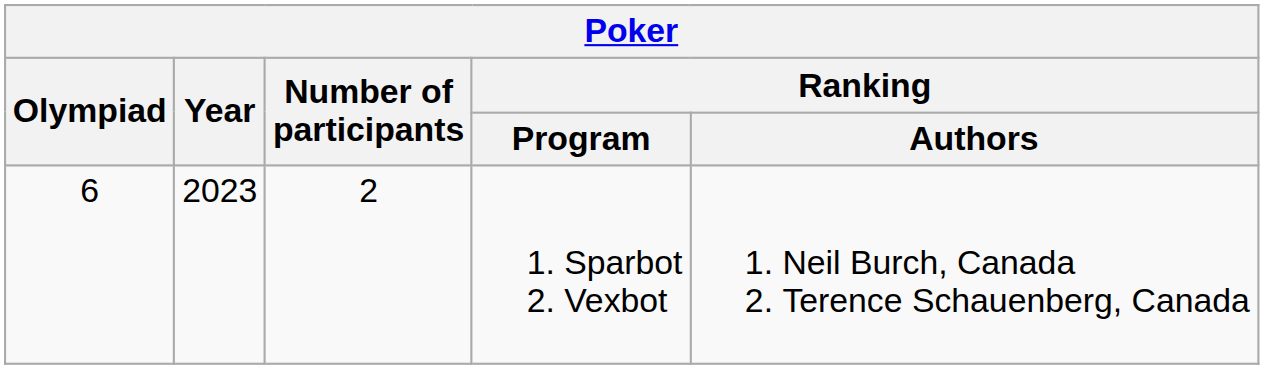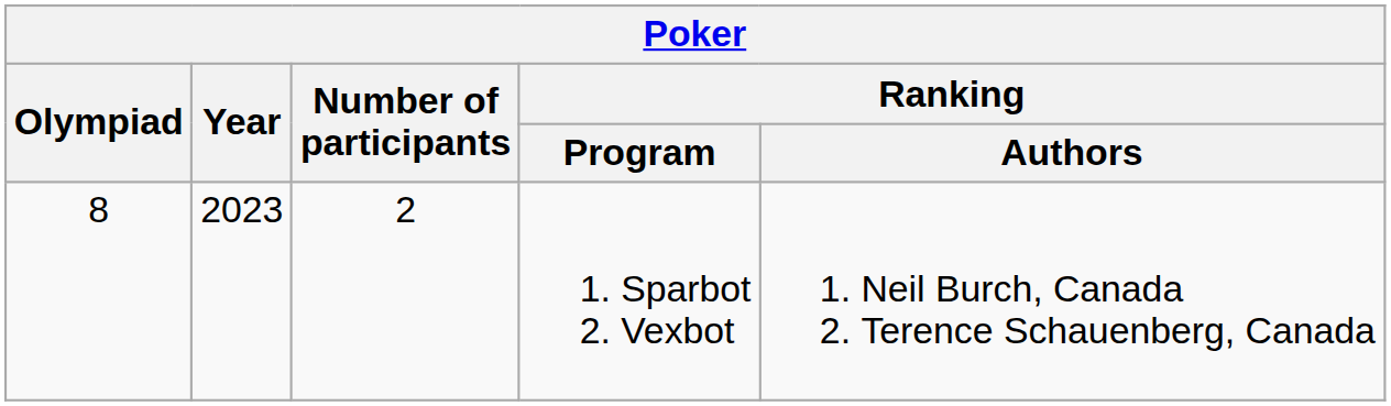Sparbot Vexbot | Olympiad: 6 -> 8
